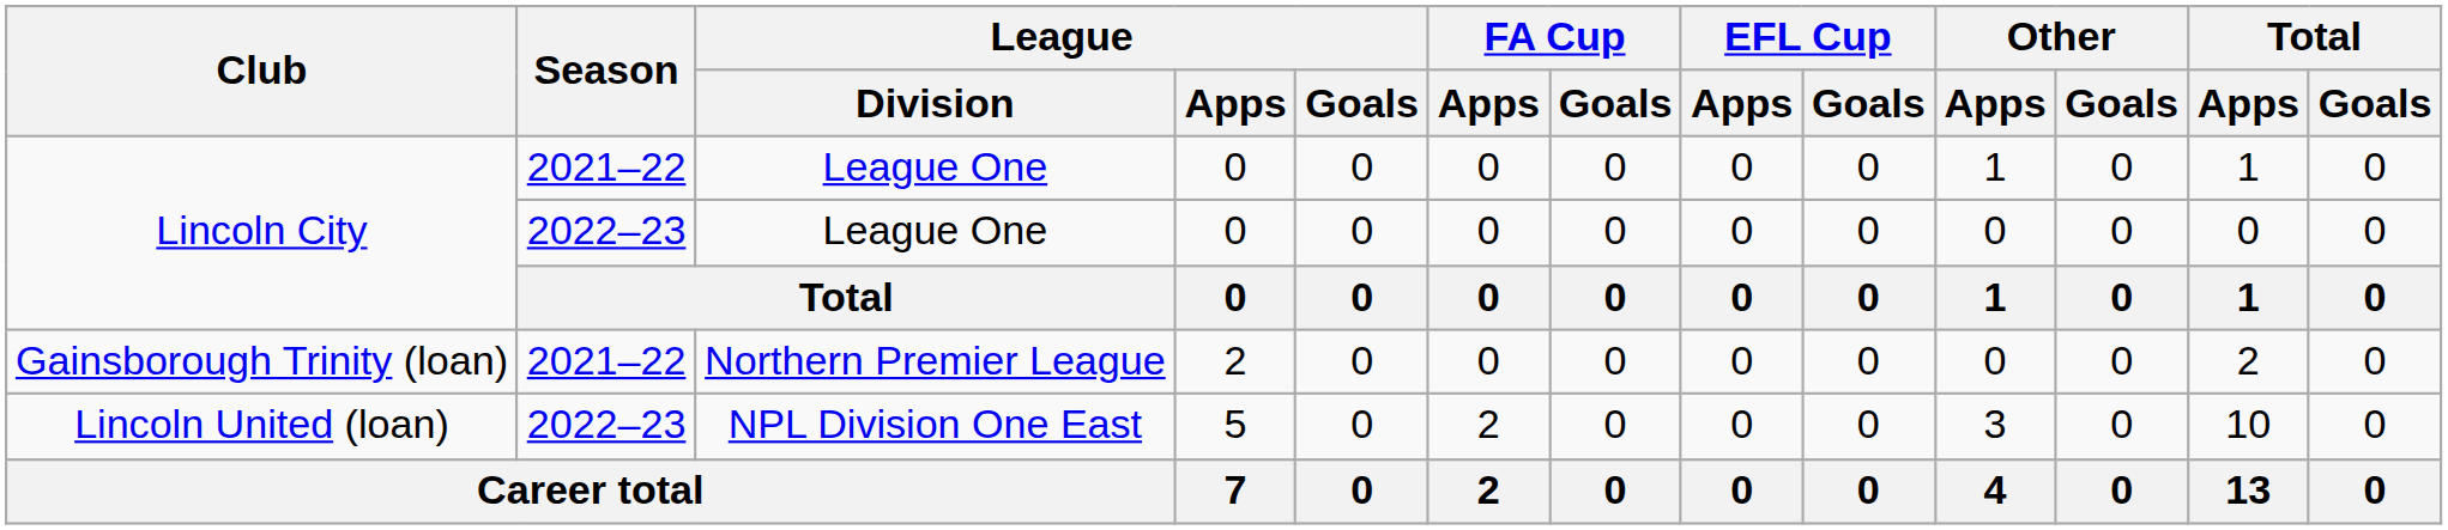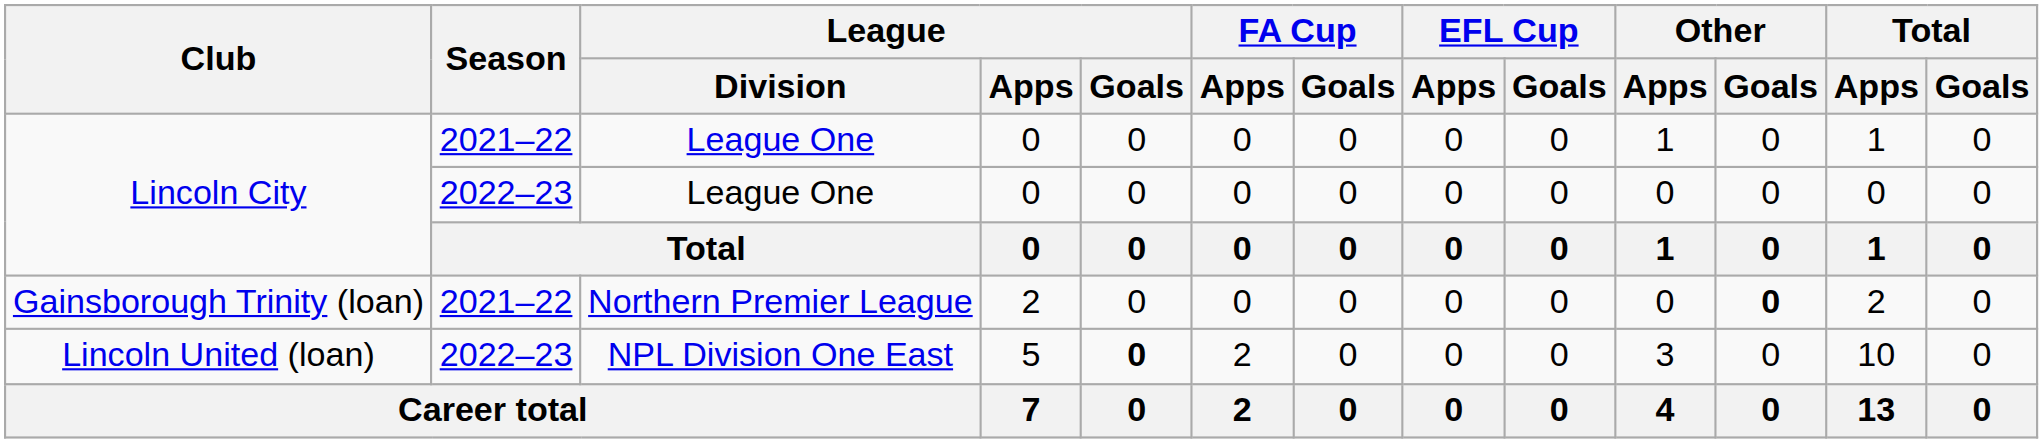Gainsborough Trinity (loan) | Other / Goals: normal -> bold
Lincoln United (loan) | League / Goals: normal -> bold
